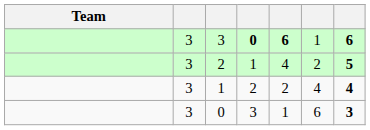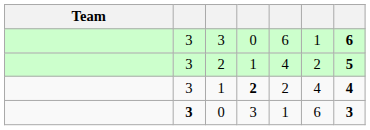row 2 | column 4: bold -> normal
row 2 | column 5: bold -> normal
row 4 | column 4: normal -> bold
row 5 | column 2: normal -> bold
